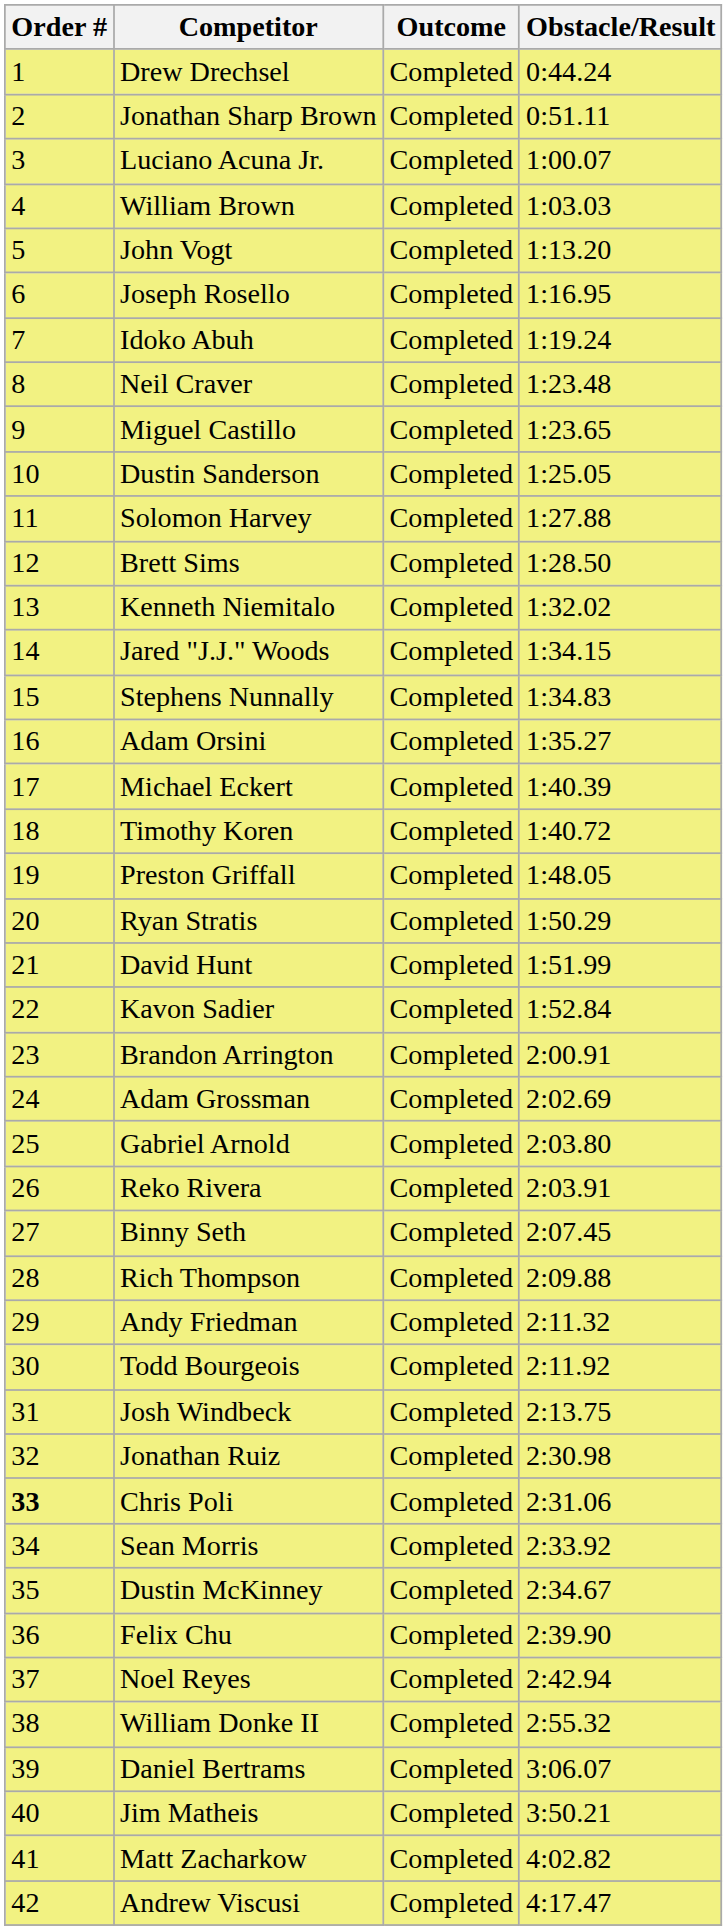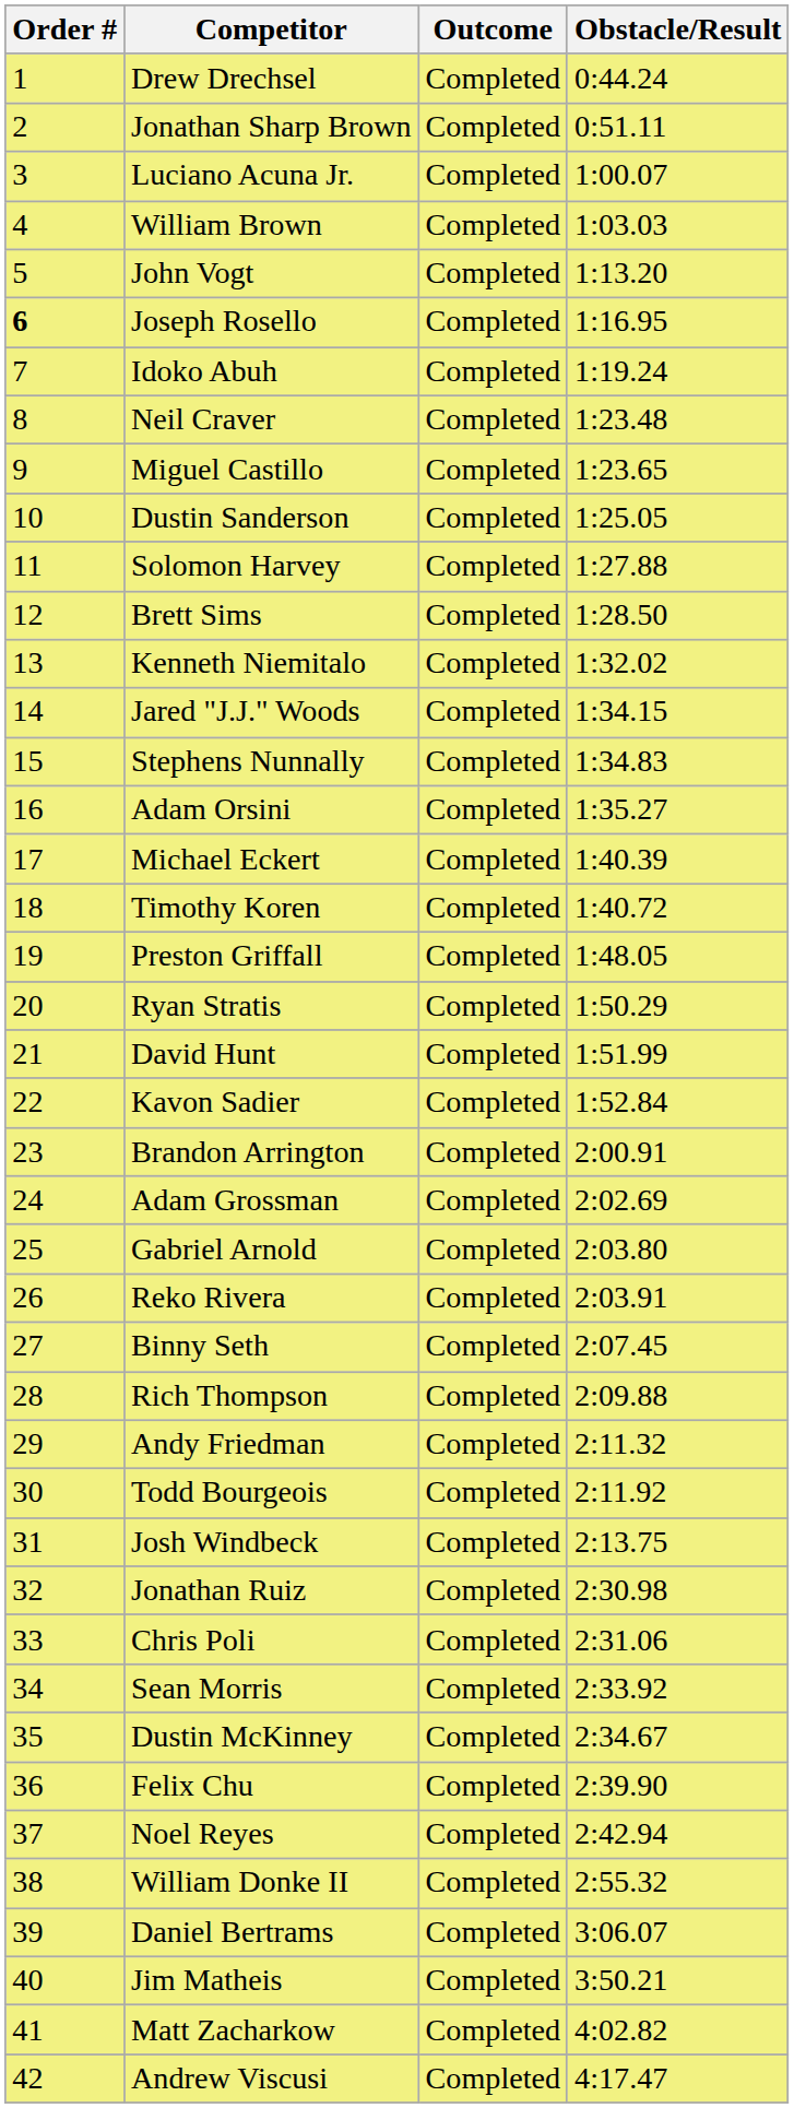Joseph Rosello | Order #: normal -> bold
Chris Poli | Order #: bold -> normal
